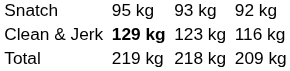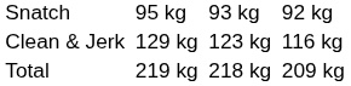Clean & Jerk | column 2: bold -> normal
